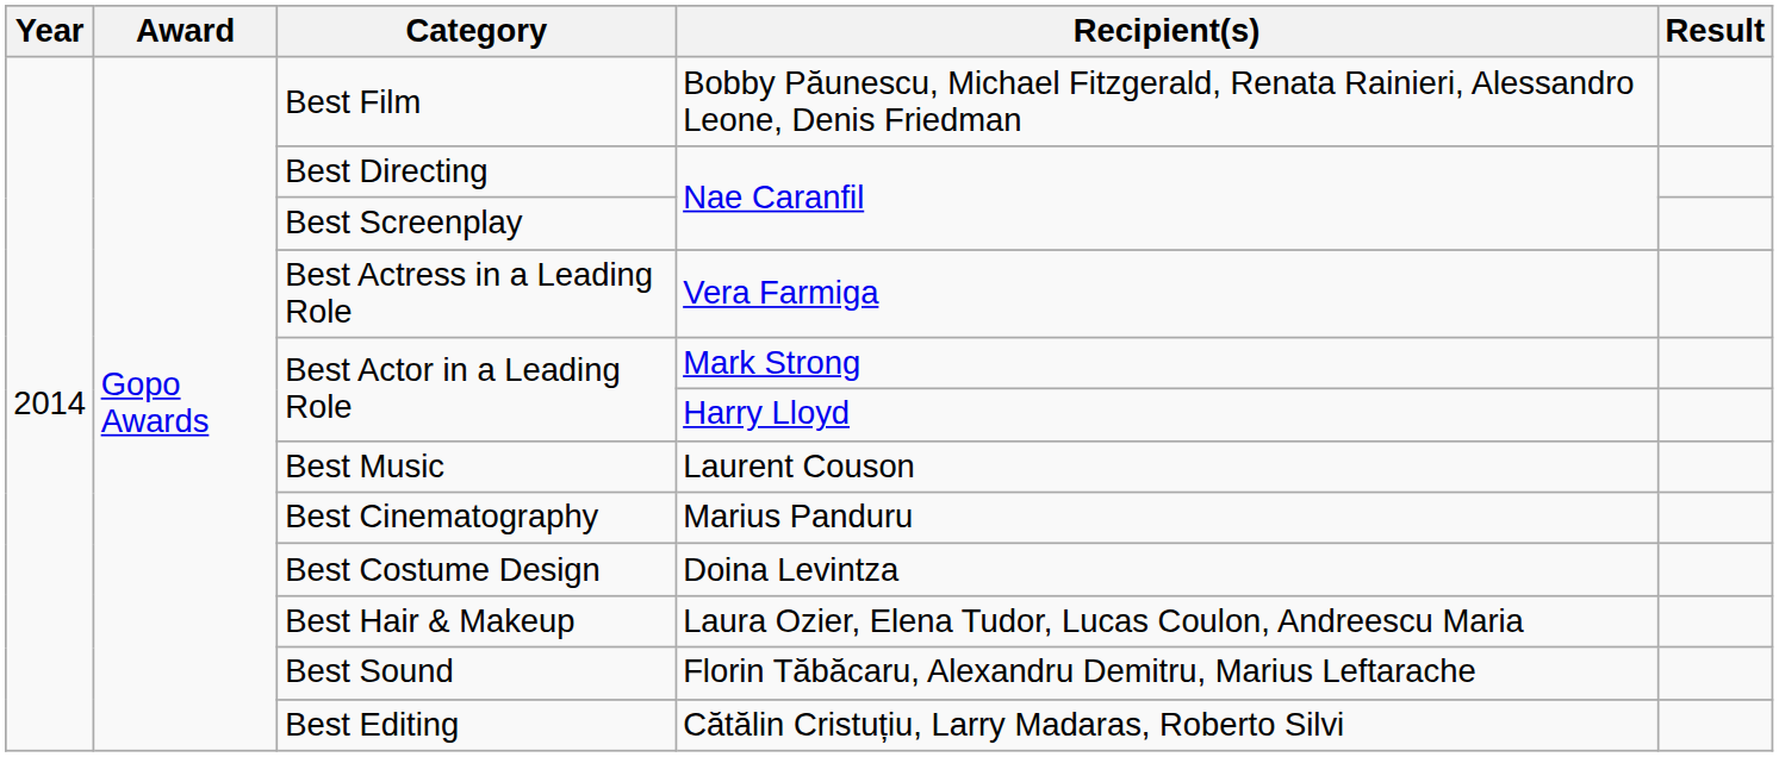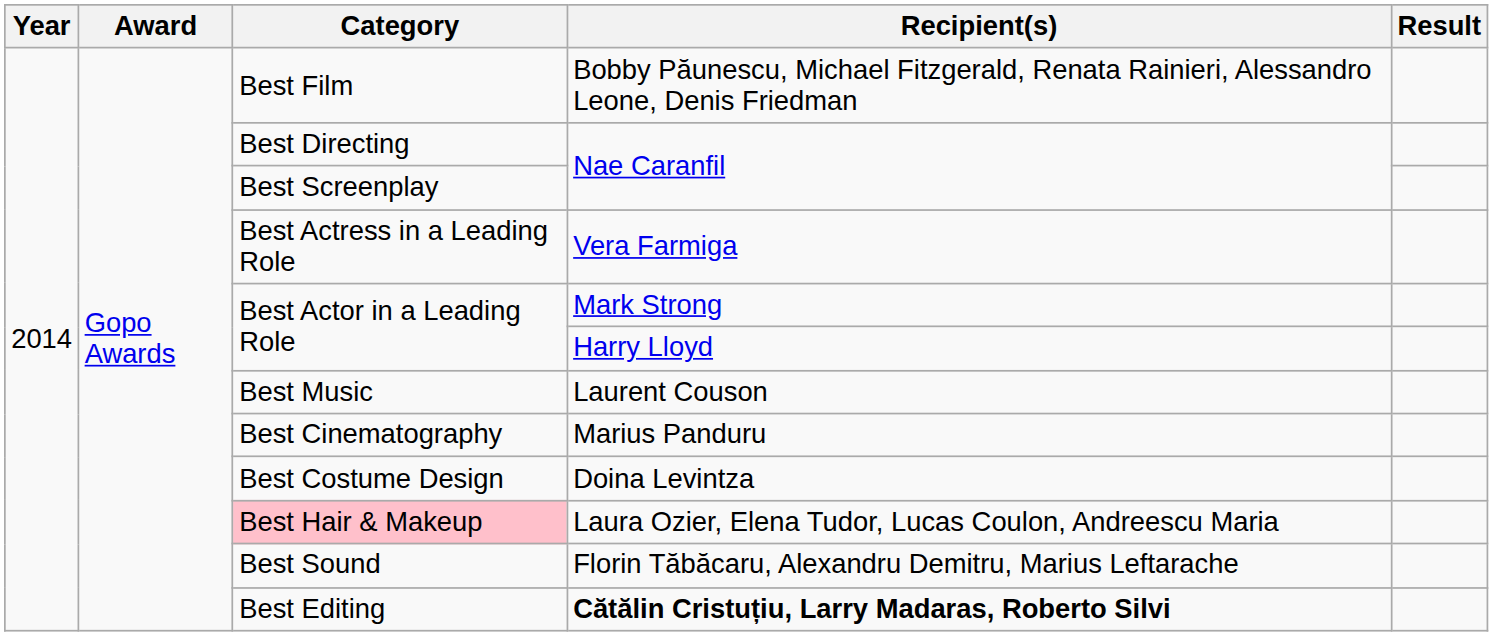Best Hair & Makeup | Category: no background -> pink background
Best Editing | Recipient(s): normal -> bold
